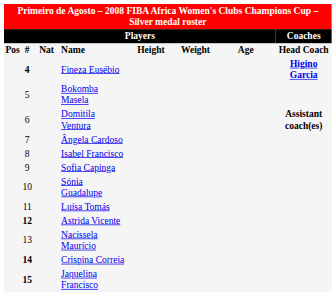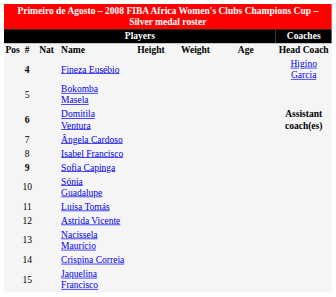Fineza Eusébio | column 8: bold -> normal
Domitila Ventura | column 2: normal -> bold
Sofia Capinga | column 2: normal -> bold
Astrida Vicente | column 2: bold -> normal
Crispina Correia | column 2: bold -> normal
Jaquelina Francisco | column 2: bold -> normal
